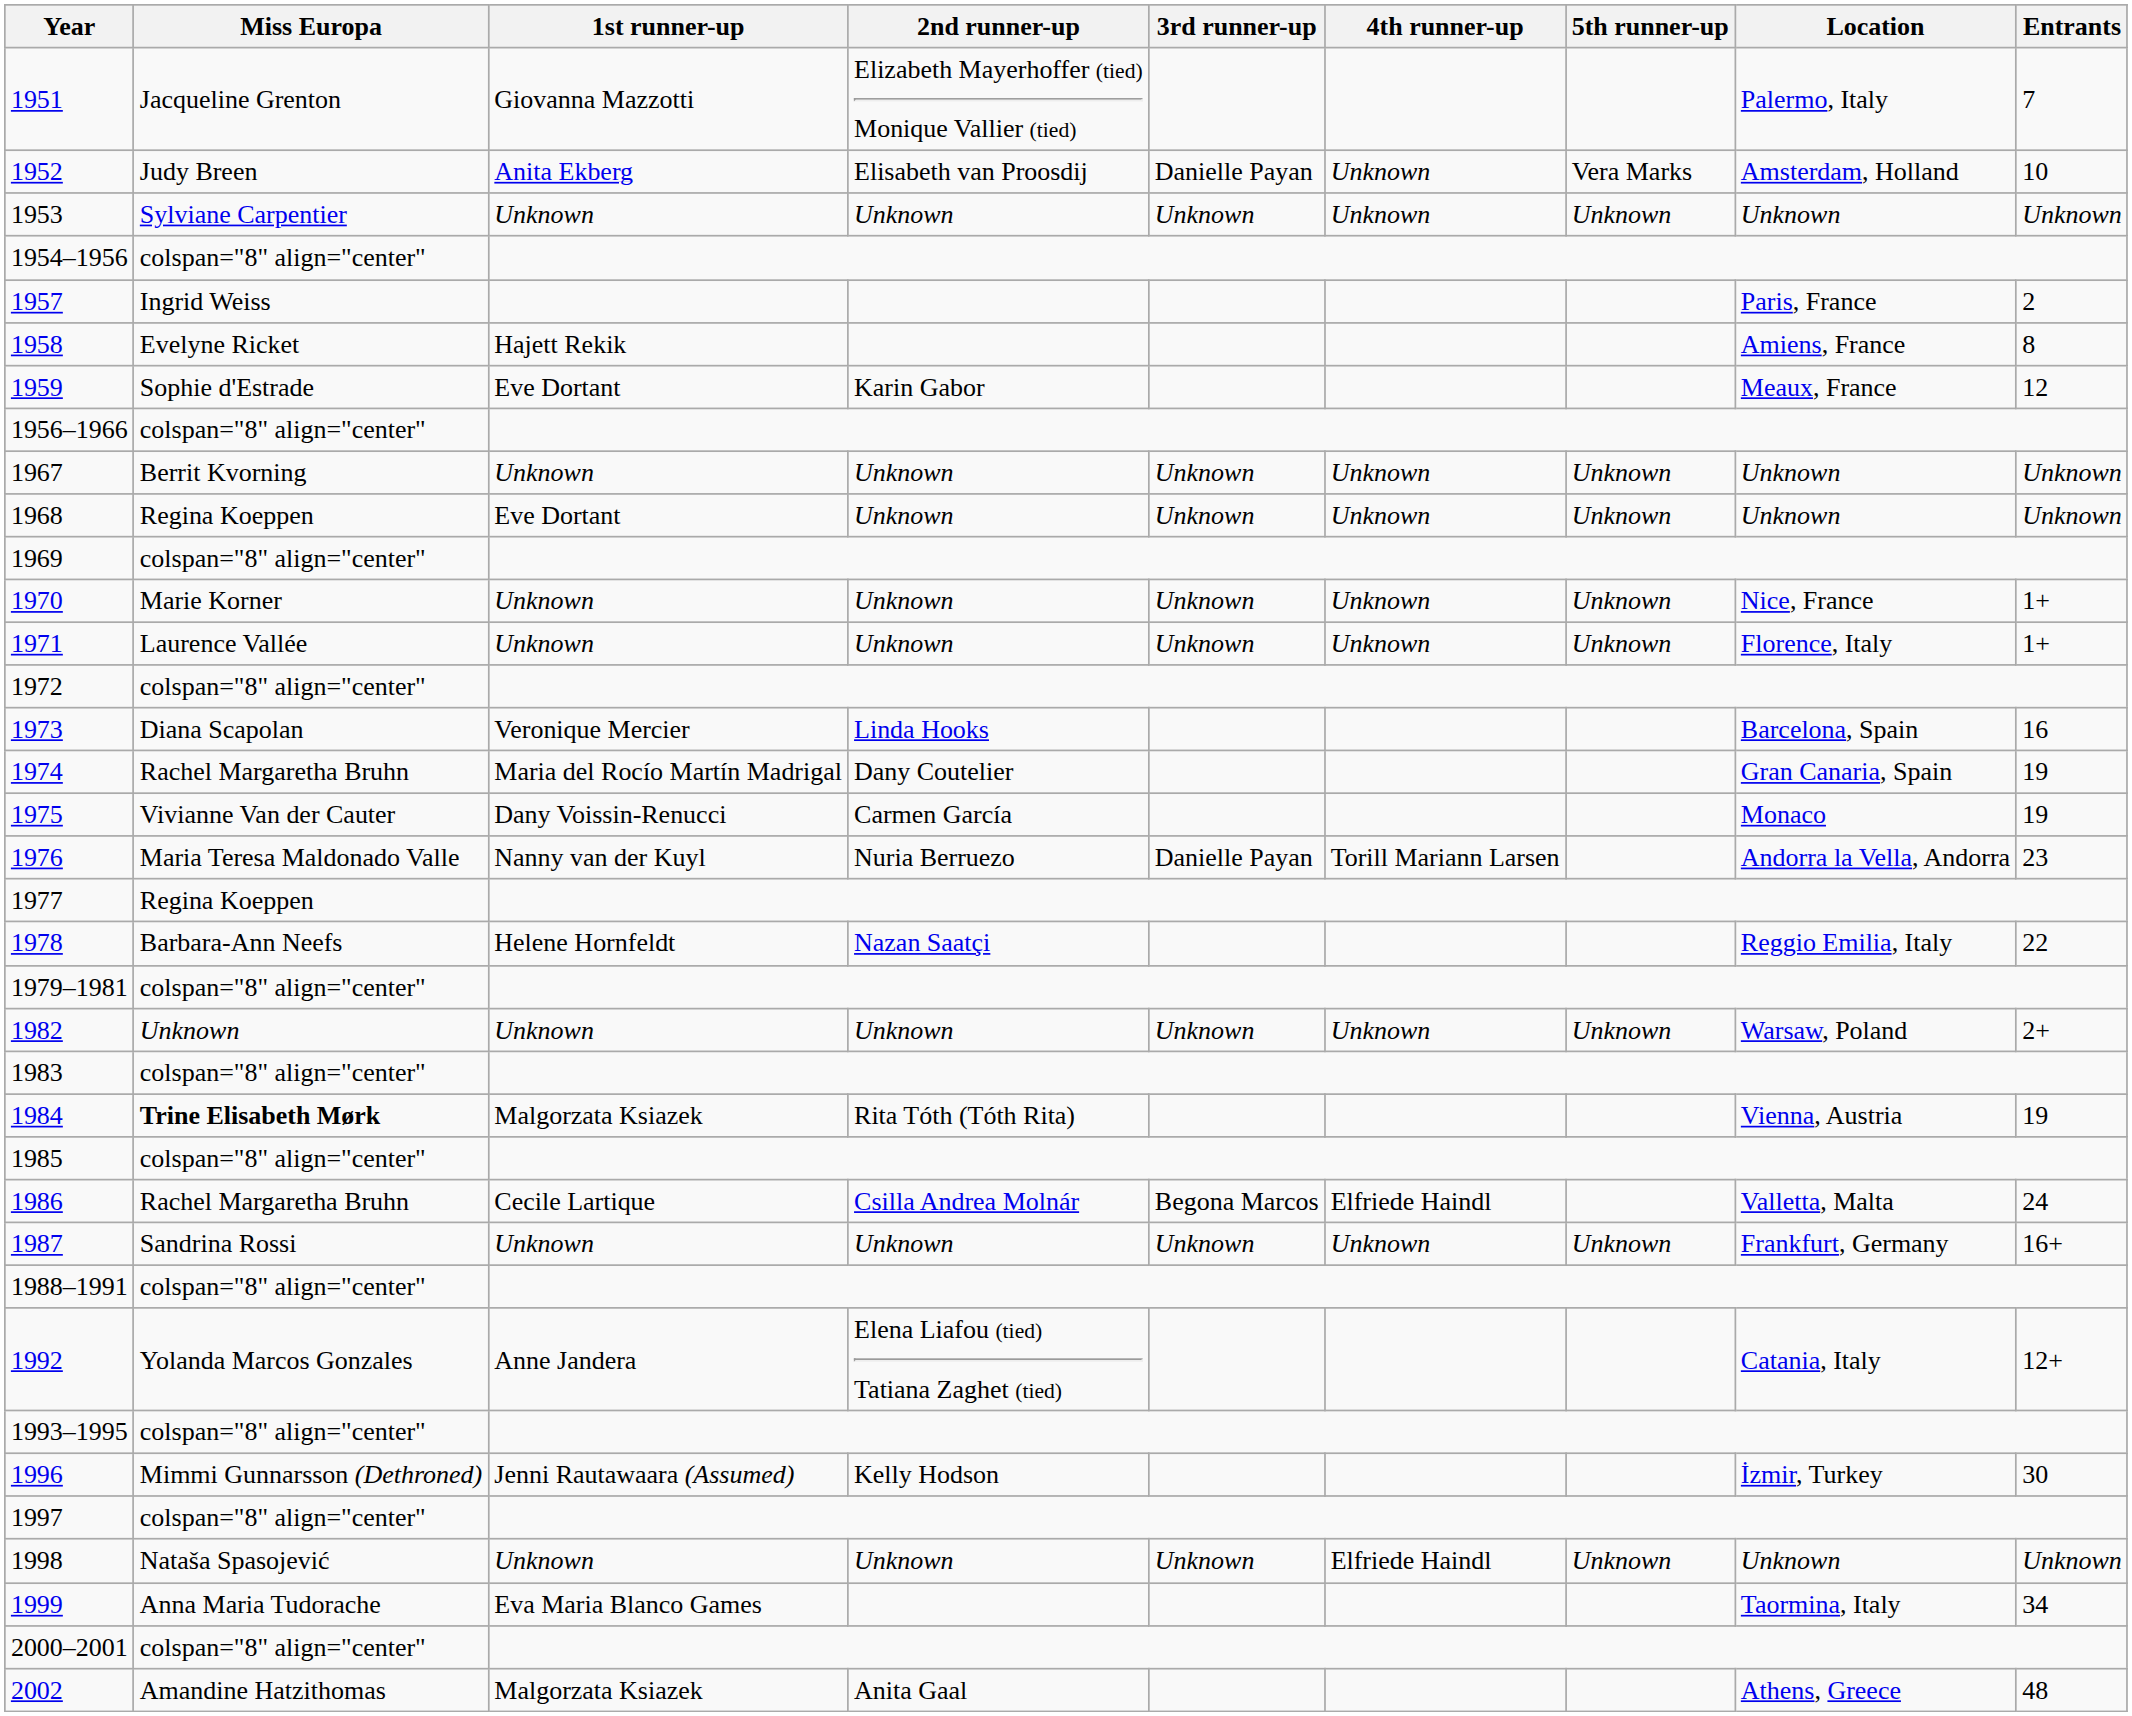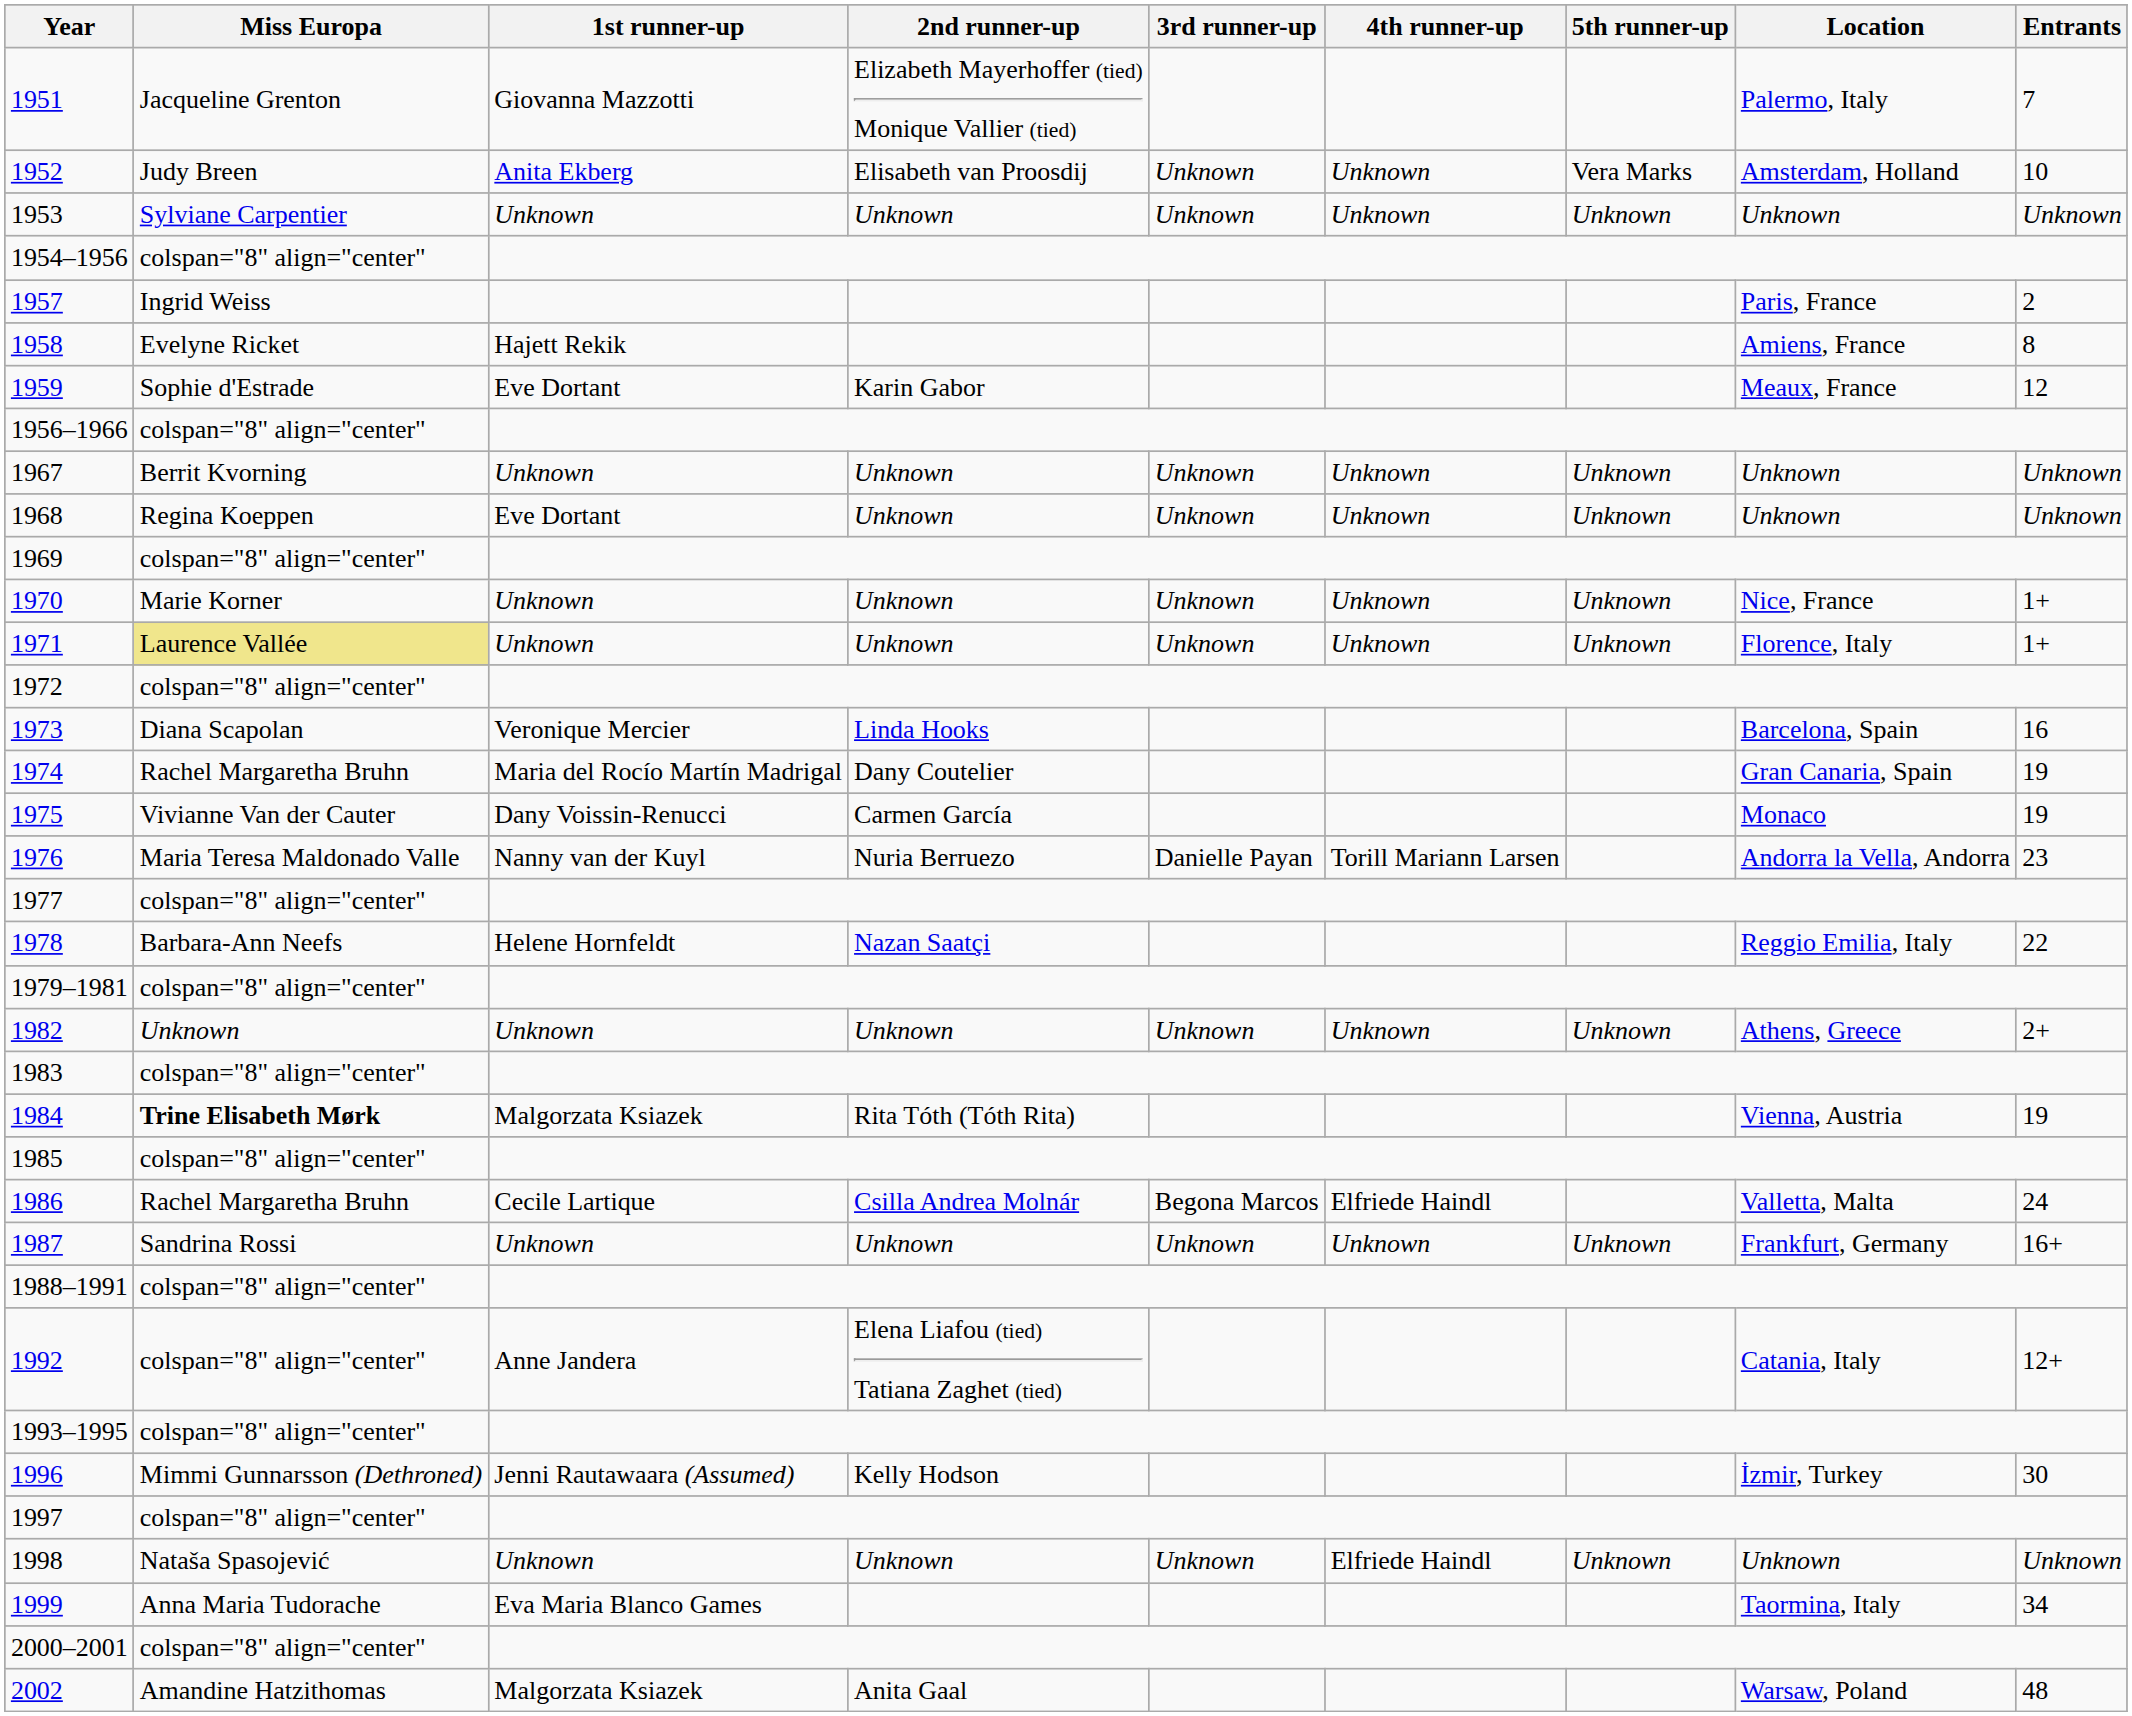1952 | 3rd runner-up: Danielle Payan -> Unknown
1971 | Miss Europa: no background -> khaki background
1977 | Miss Europa: Regina Koeppen -> colspan="8" align="center"
1982 | Location: Warsaw, Poland -> Athens, Greece
1992 | Miss Europa: Yolanda Marcos Gonzales -> colspan="8" align="center"
2002 | Location: Athens, Greece -> Warsaw, Poland
